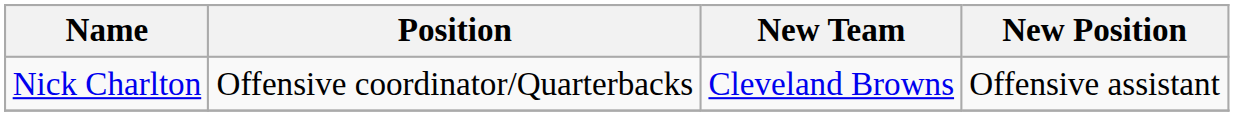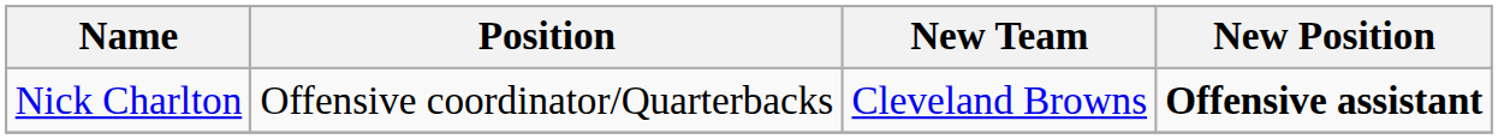Nick Charlton | New Position: normal -> bold
